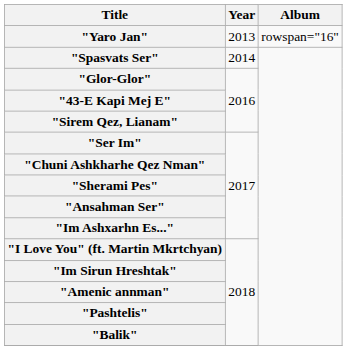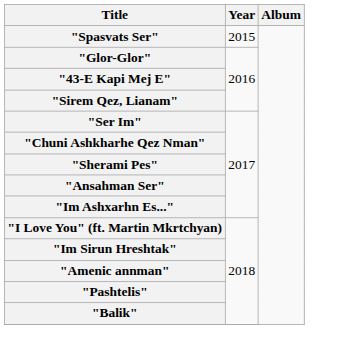- row: "Yaro Jan" | 2013 | rowspan="16"
"Spasvats Ser" | Year: 2014 -> 2015
